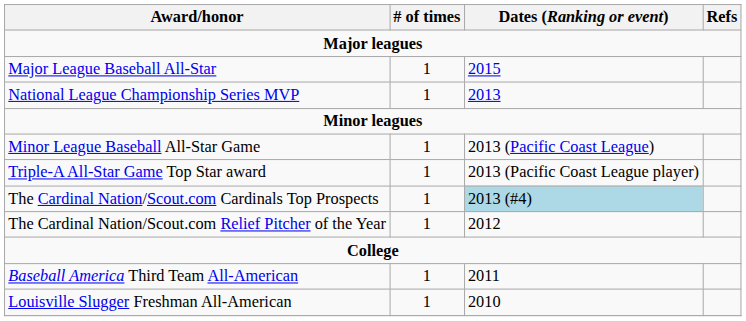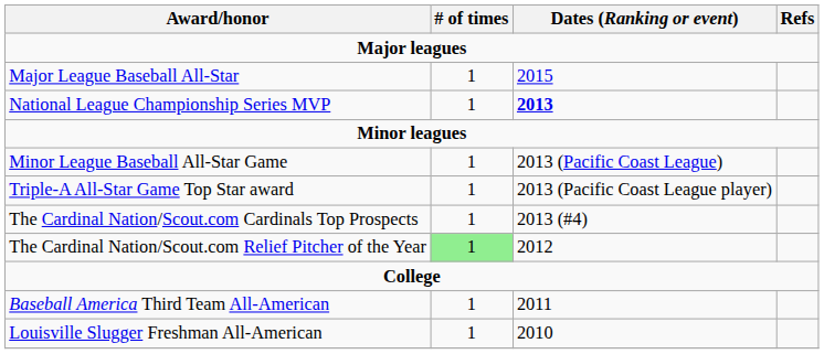National League Championship Series MVP | Dates (Ranking or event): normal -> bold
The Cardinal Nation/Scout.com Cardinals Top Prospects | Dates (Ranking or event): lightblue background -> no background
The Cardinal Nation/Scout.com Relief Pitcher of the Year | # of times: no background -> lightgreen background
